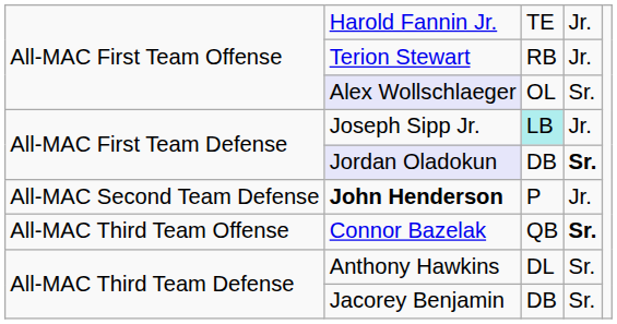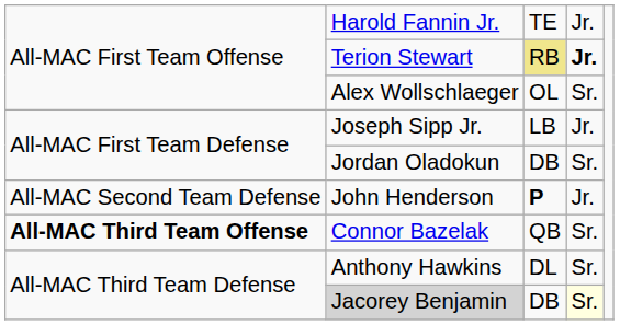row 2 | column 3: no background -> khaki background
row 2 | column 4: normal -> bold
row 3 | column 2: lavender background -> no background
row 4 | column 3: paleturquoise background -> no background
row 5 | column 2: lavender background -> no background
row 5 | column 4: bold -> normal
row 6 | column 2: bold -> normal
row 6 | column 3: normal -> bold
row 7 | column 1: normal -> bold
row 7 | column 4: bold -> normal
row 9 | column 2: no background -> lightgrey background
row 9 | column 4: no background -> lightyellow background
